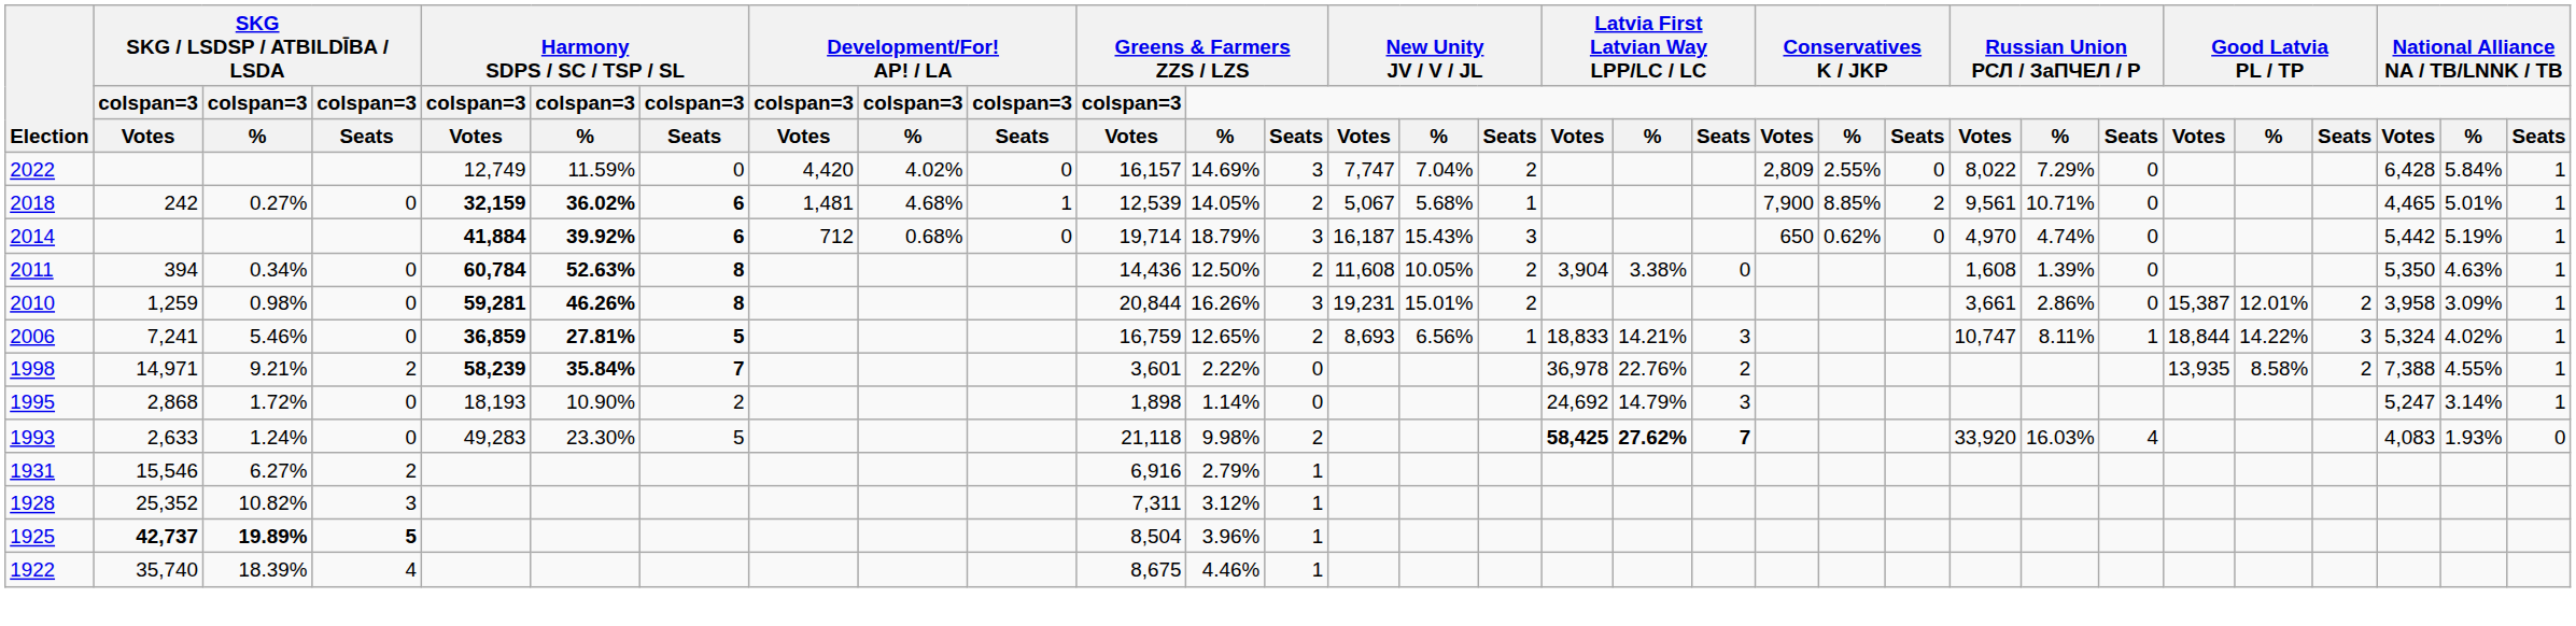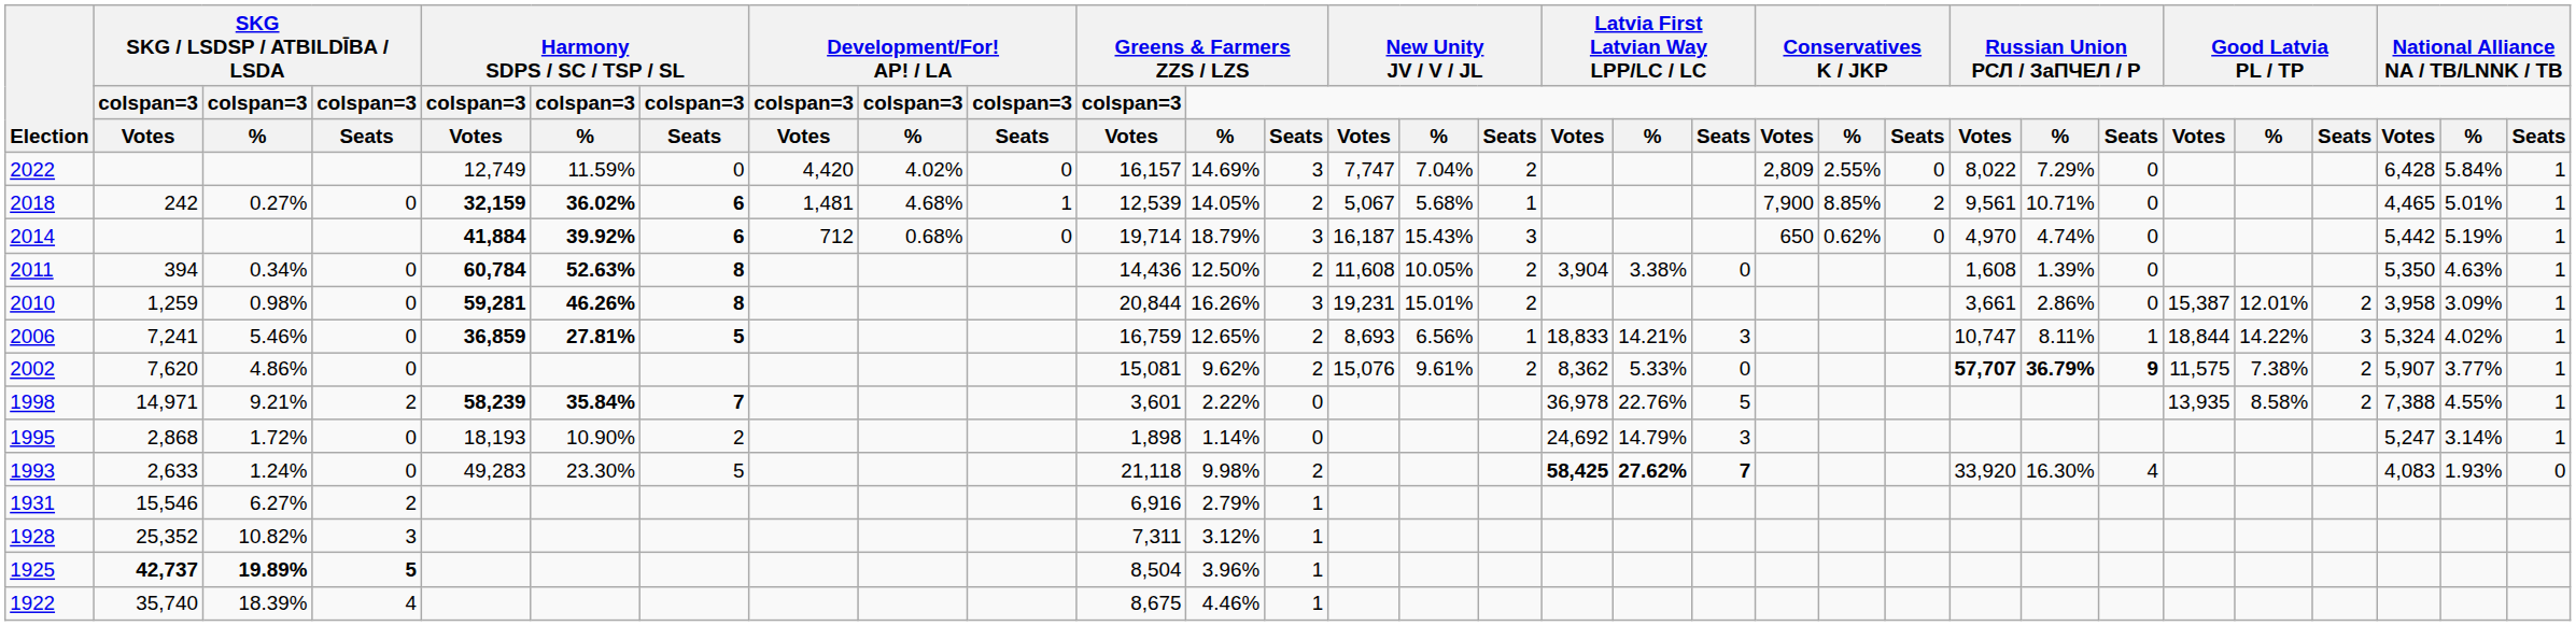+ row: 2002 | 7,620 | 4.86% | 0 | 15,081 | 9.62% | 2 | 15,076 | 9.61% | 2 | 8,362 | 5.33% | 0 | 57,707 | 36.79% | 9 | 11,575 | 7.38% | 2 | 5,907 | 3.77% | 1
1998 | Latvia First Latvian Way LPP/LC / LC / Seats: 2 -> 5
1993 | Russian Union РСЛ / ЗаПЧЕЛ / P / %: 16.03% -> 16.30%
